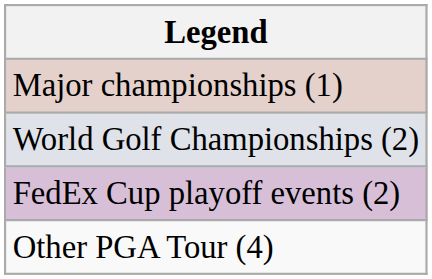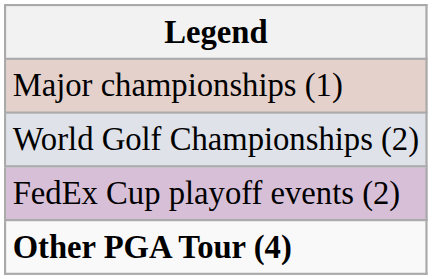row 5 | column 1: normal -> bold
